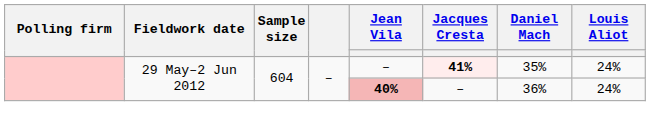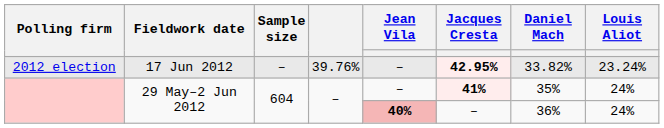+ row: 2012 election | 17 Jun 2012 | – | 39.76% | – | 42.95% | 33.82% | 23.24%
